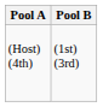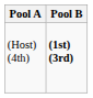(Host) (4th) | Pool B: normal -> bold
